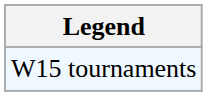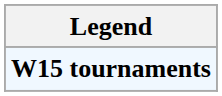row 2 | column 1: normal -> bold
